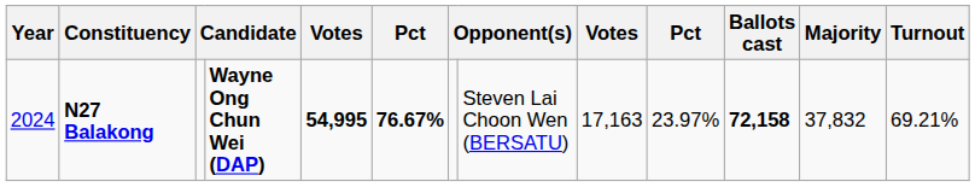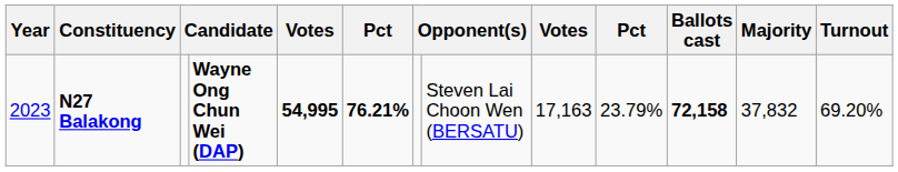N27 Balakong | Year: 2024 -> 2023
N27 Balakong | column 6: 76.67% -> 76.21%
N27 Balakong | column 10: 23.97% -> 23.79%
N27 Balakong | Turnout: 69.21% -> 69.20%
